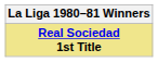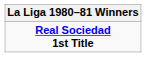row 2 | column 1: khaki background -> no background
